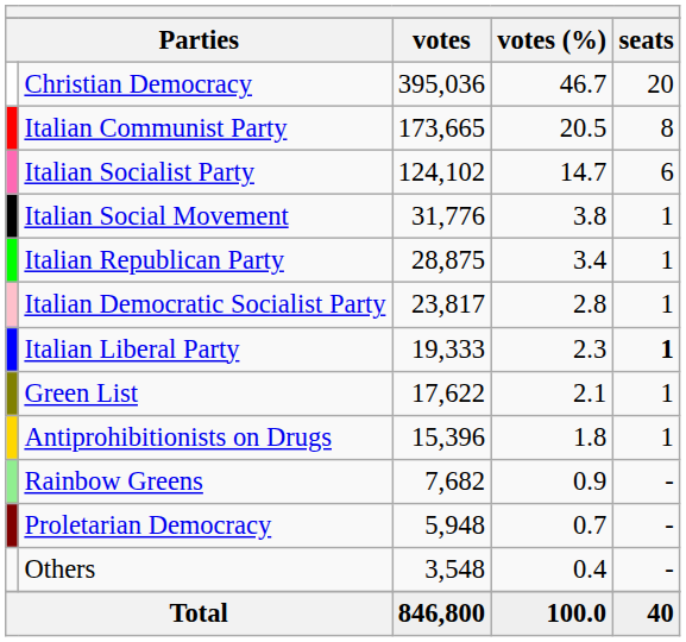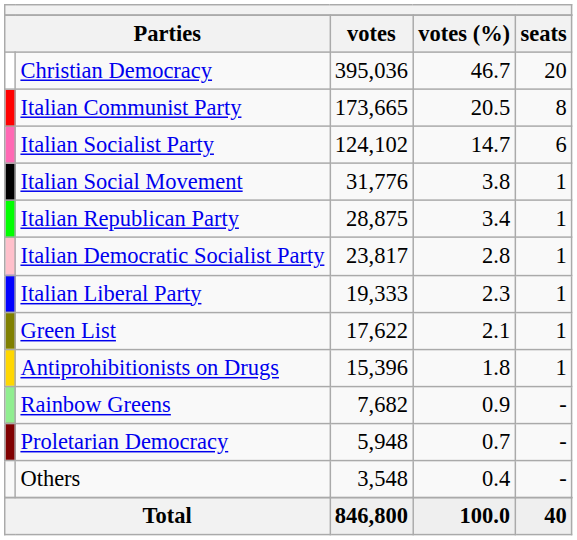Italian Liberal Party | seats: bold -> normal
